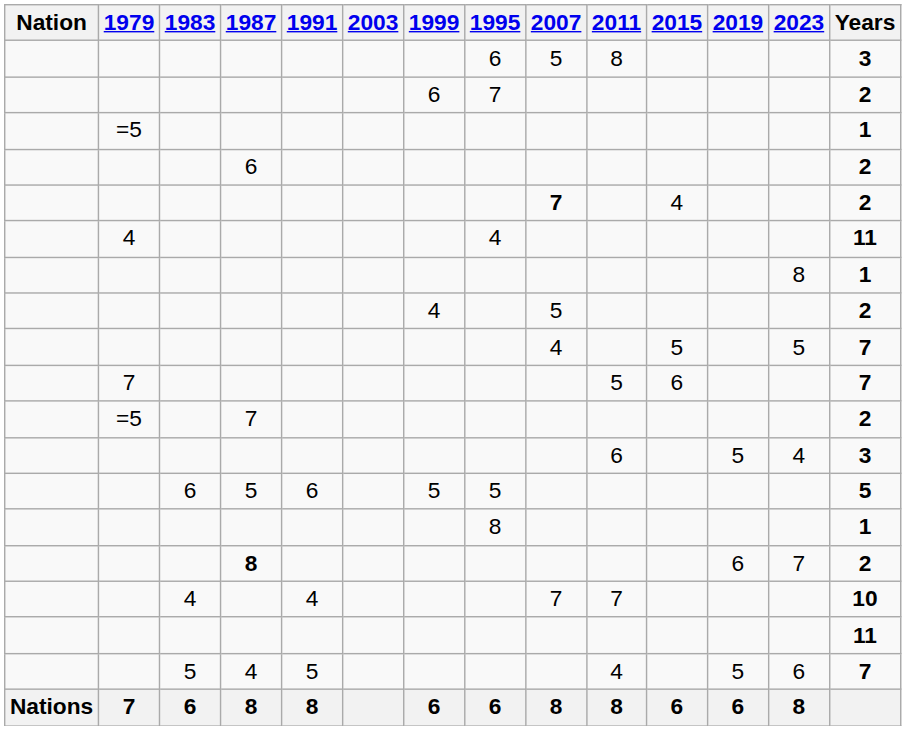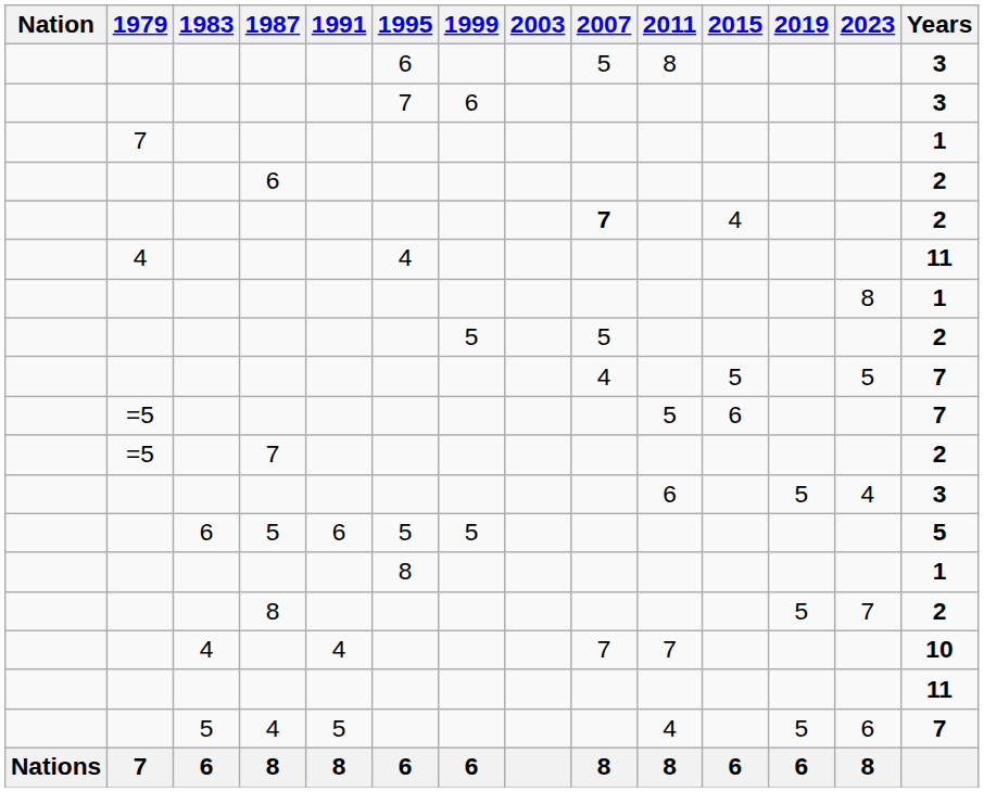columns swapped: 1995 <-> 2003
row 3 | Years: 2 -> 3
row 4 | 1979: =5 -> 7
row 9 | 1999: 4 -> 5
row 11 | 1979: 7 -> =5
row 16 | 1987: bold -> normal
row 16 | 2019: 6 -> 5
